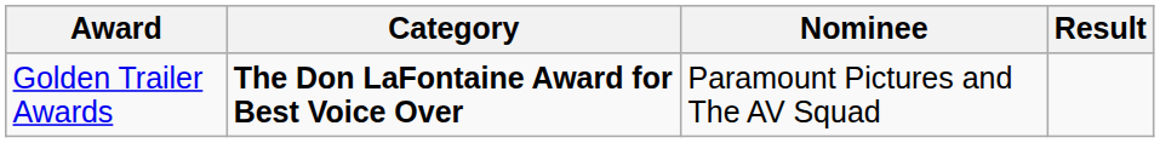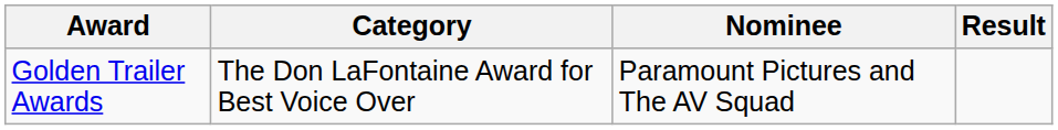Golden Trailer Awards | Category: bold -> normal
